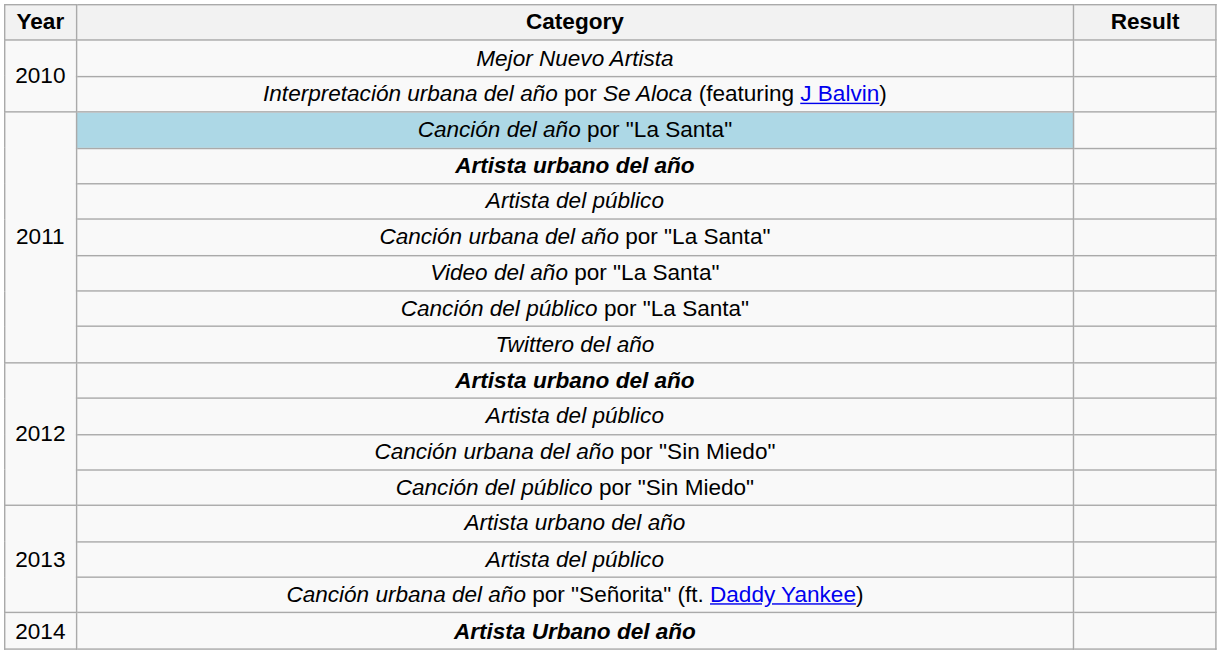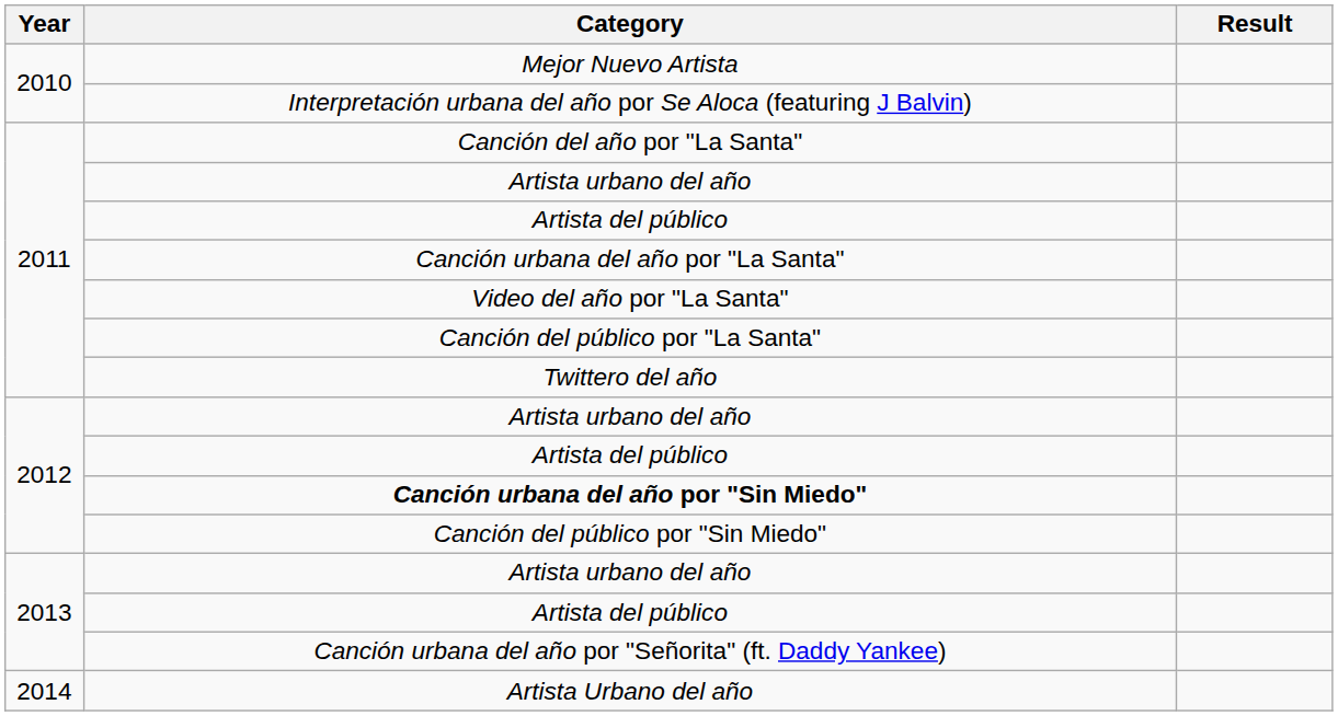Canción del año por "La Santa" | Category: lightblue background -> no background
2011 / Artista urbano del año | Category: bold -> normal
2012 / Artista urbano del año | Category: bold -> normal
Canción urbana del año por "Sin Miedo" | Category: normal -> bold
Artista Urbano del año | Category: bold -> normal
